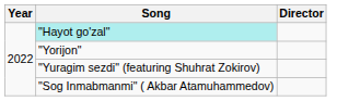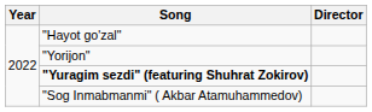"Hayot go'zal" | Song: paleturquoise background -> no background
"Yuragim sezdi" (featuring Shuhrat Zokirov) | Song: normal -> bold
